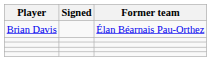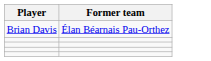- column: Signed
